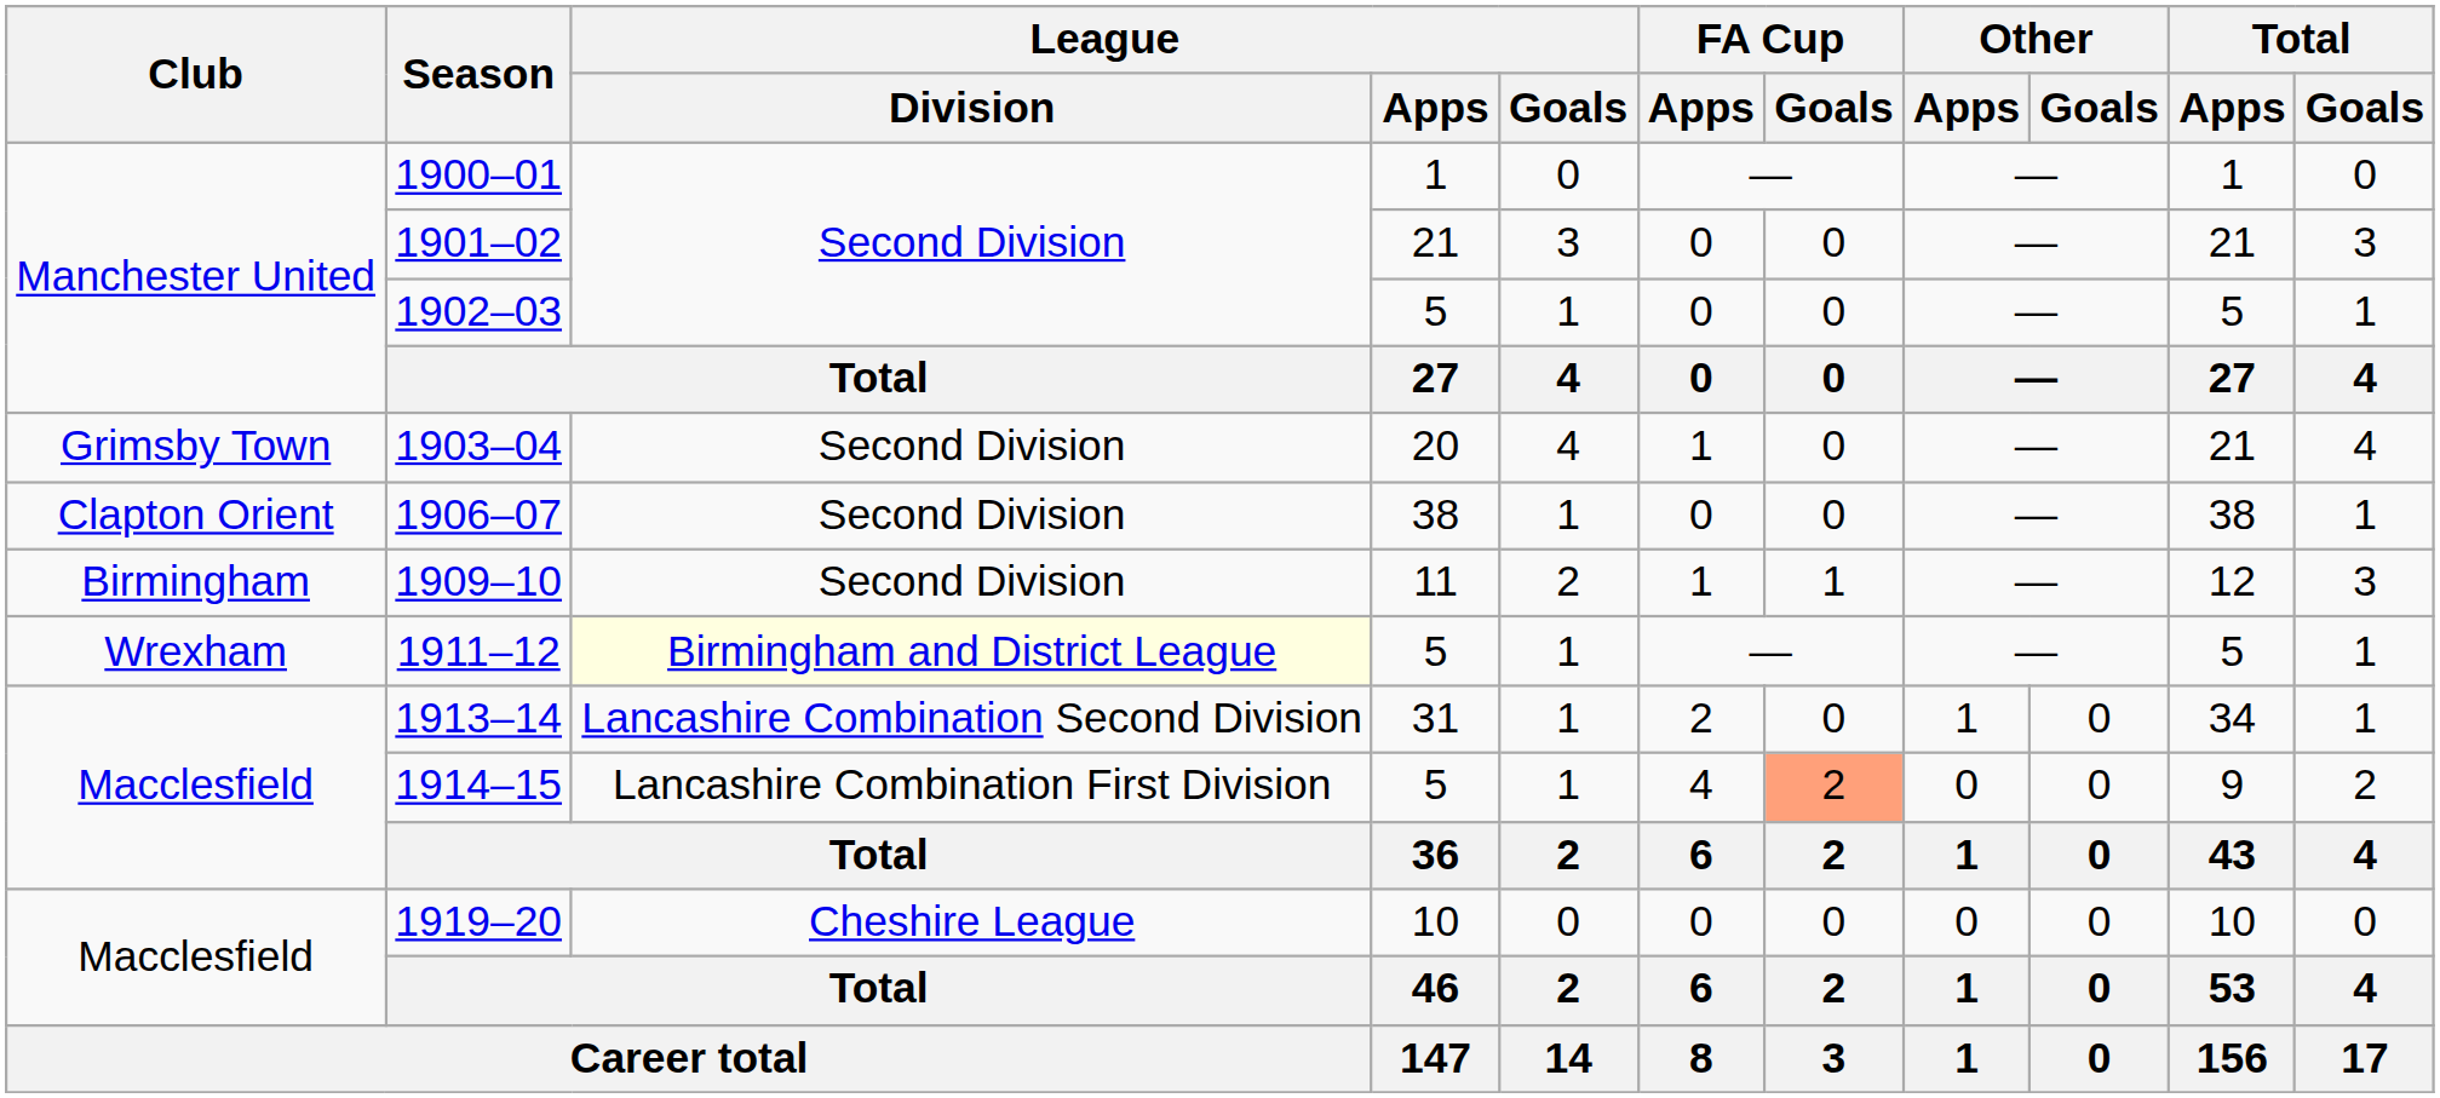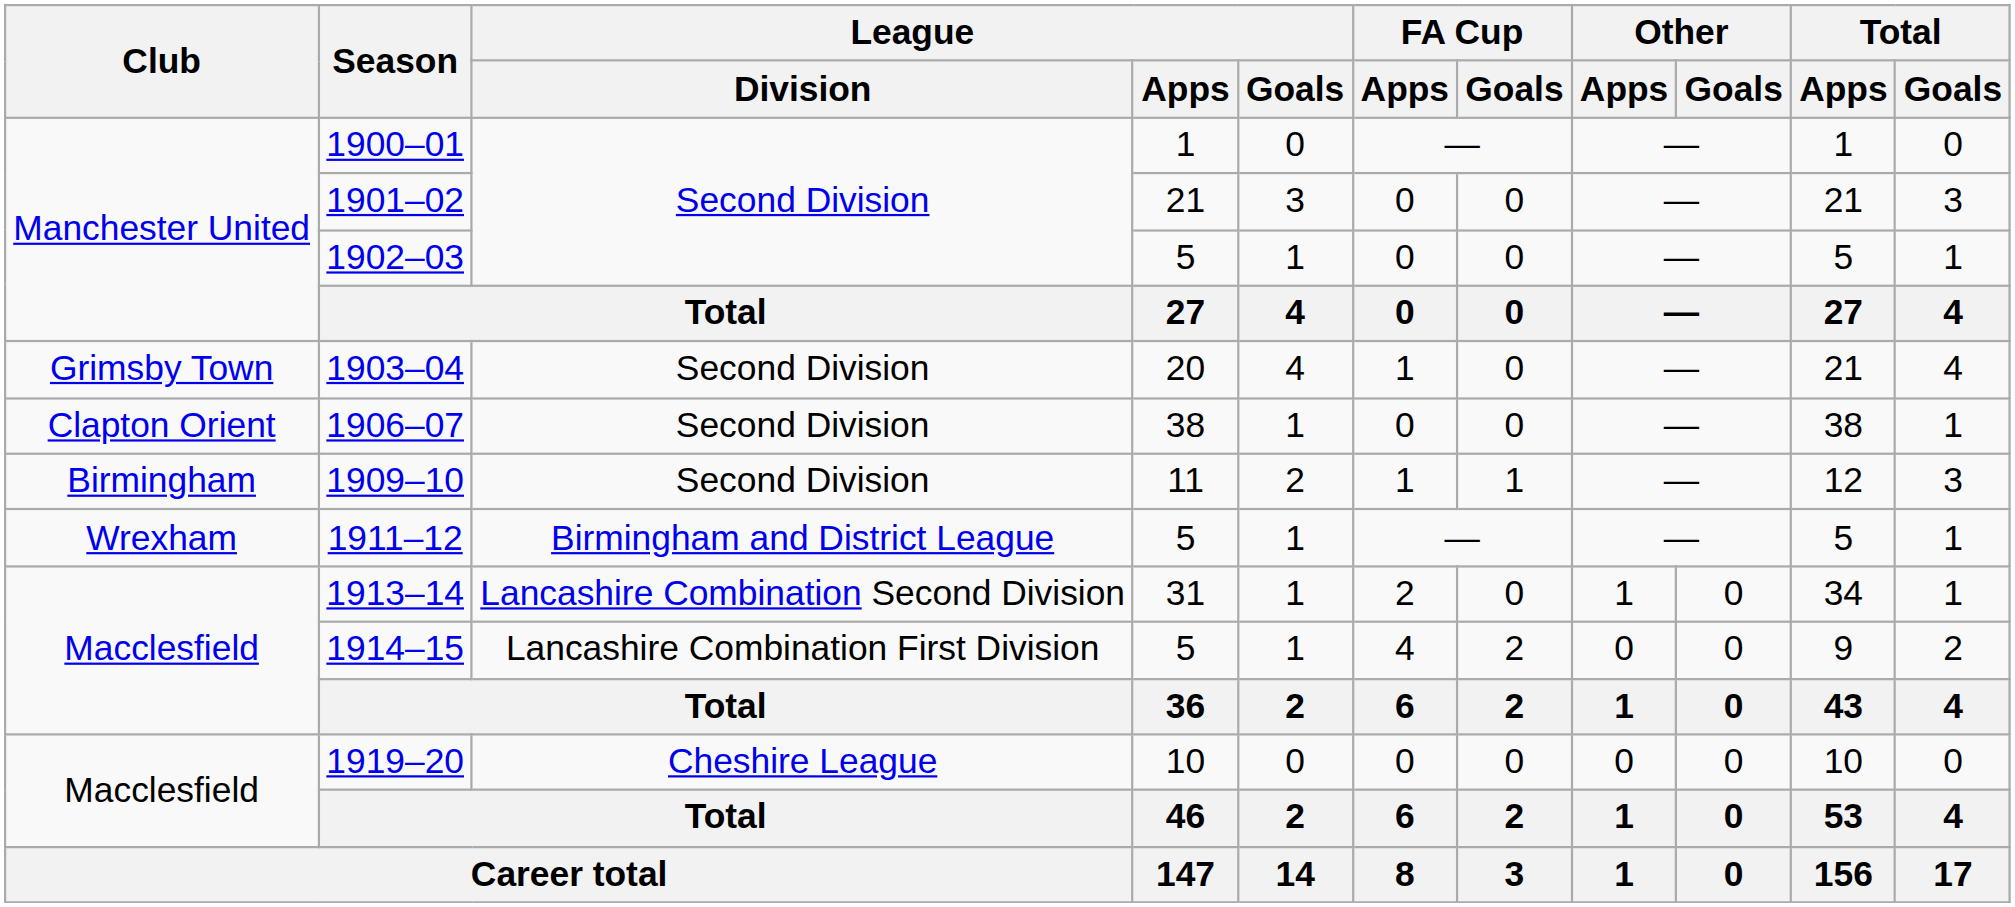1911–12 | League / Division: lightyellow background -> no background
1914–15 | FA Cup / Goals: lightsalmon background -> no background
